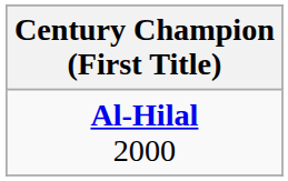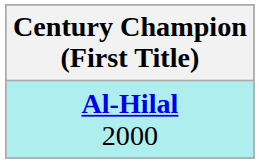row 2 | column 1: no background -> paleturquoise background
